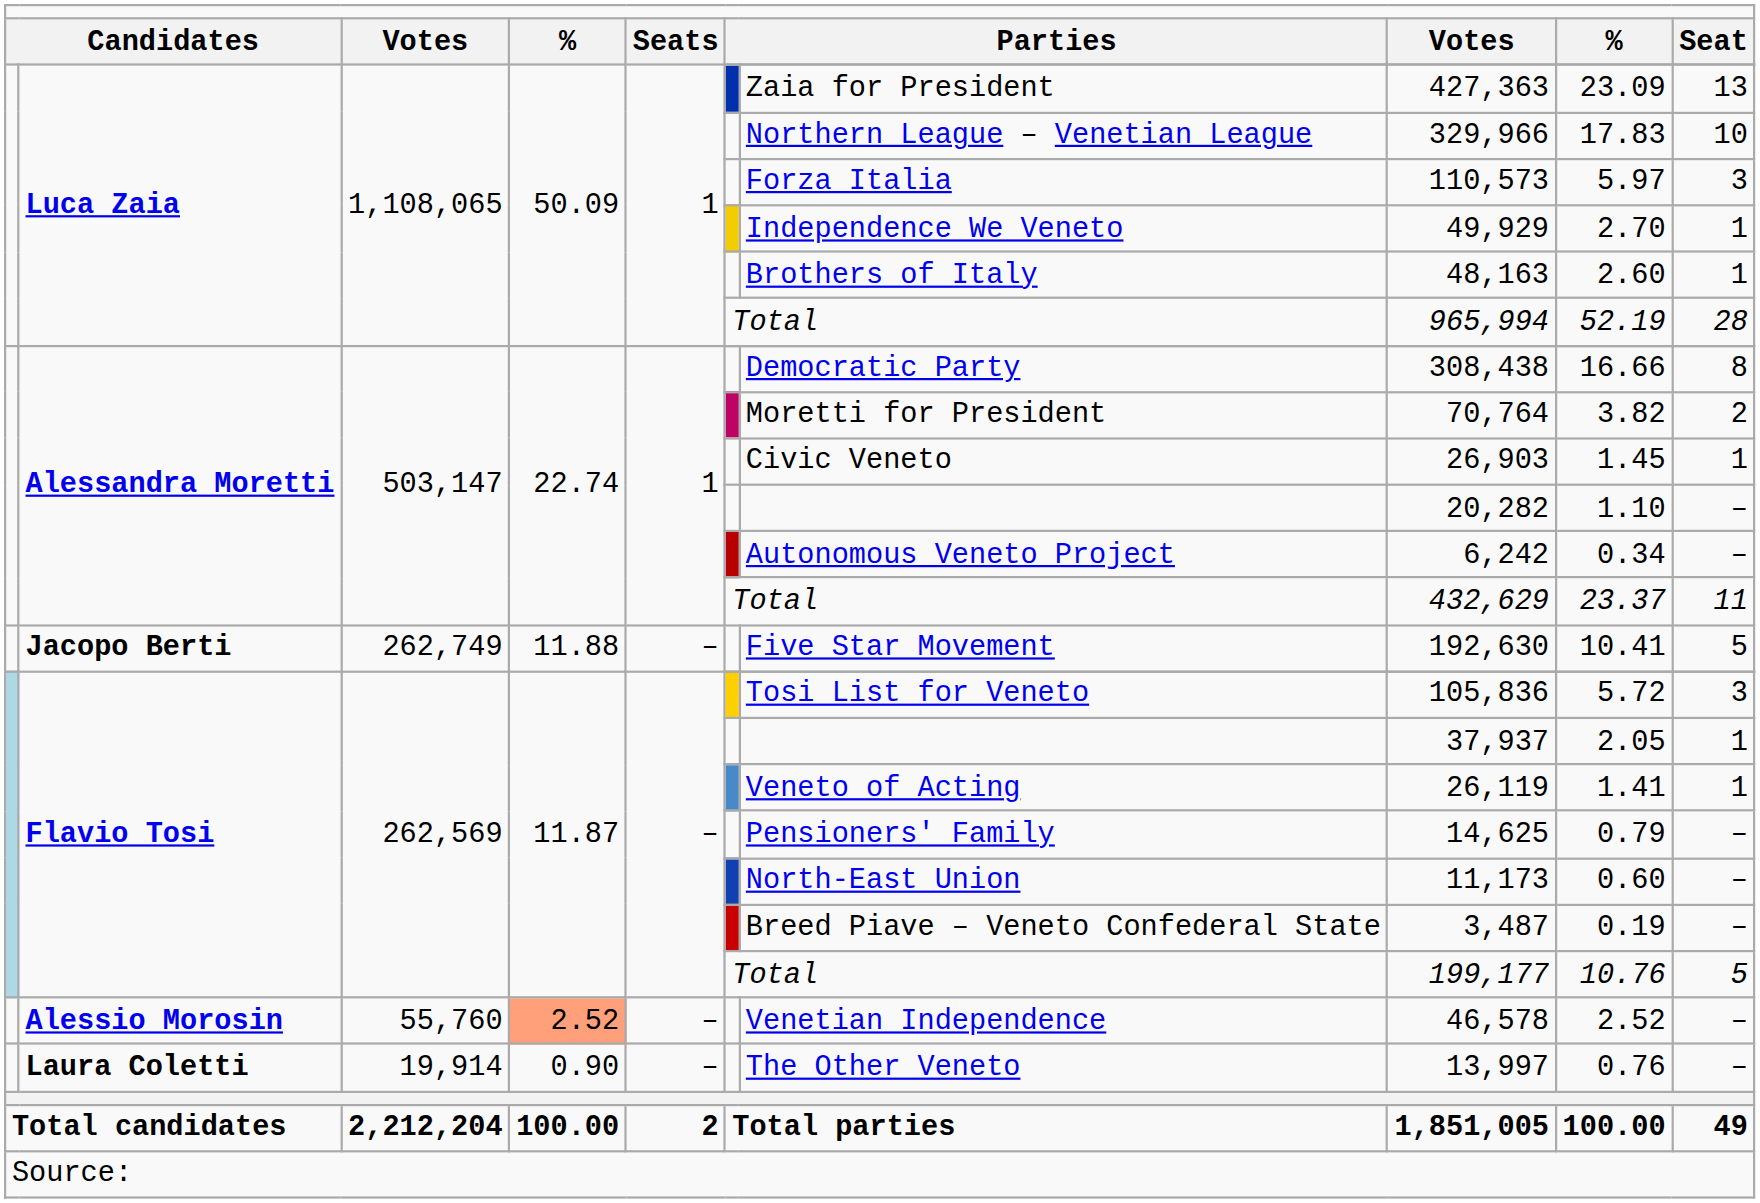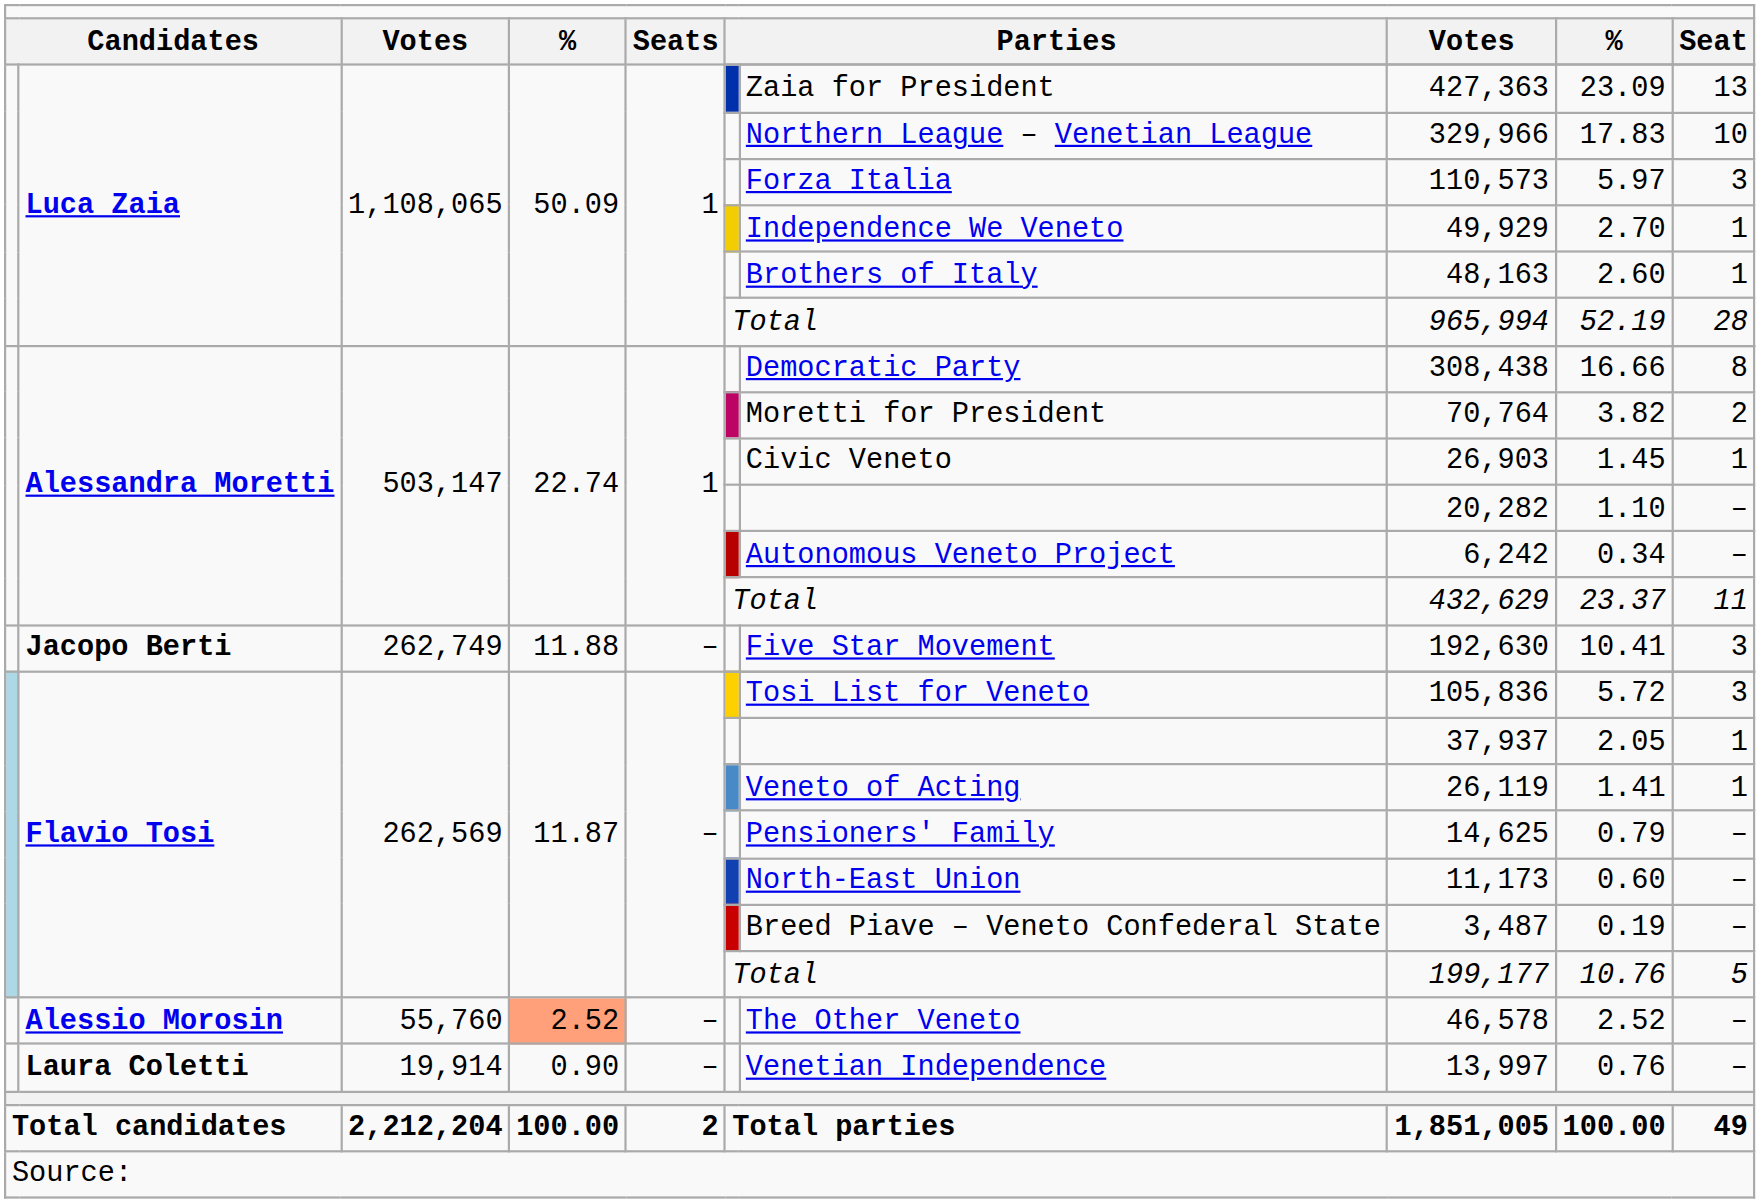Jacopo Berti | column 10: 5 -> 3
Alessio Morosin | column 7: Venetian Independence -> The Other Veneto
Laura Coletti | column 7: The Other Veneto -> Venetian Independence
